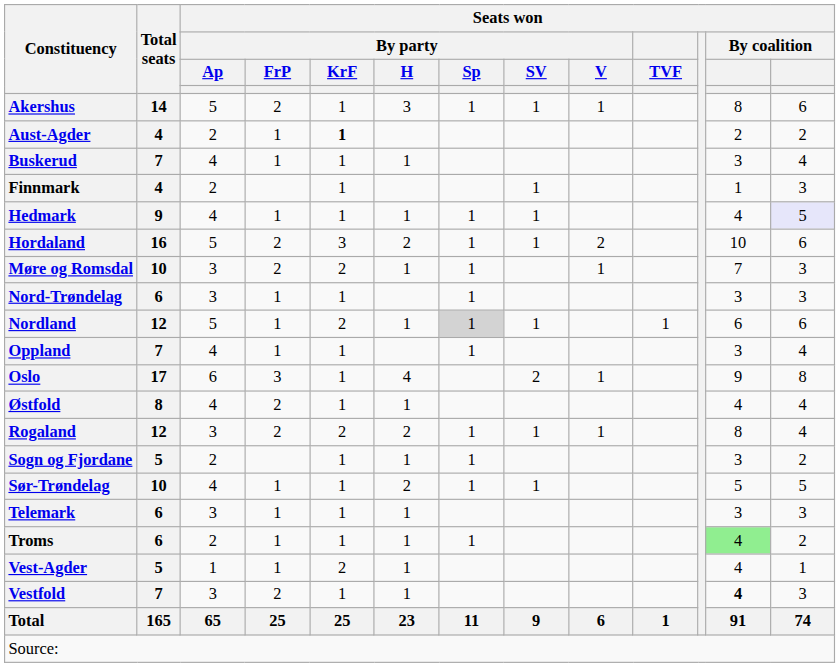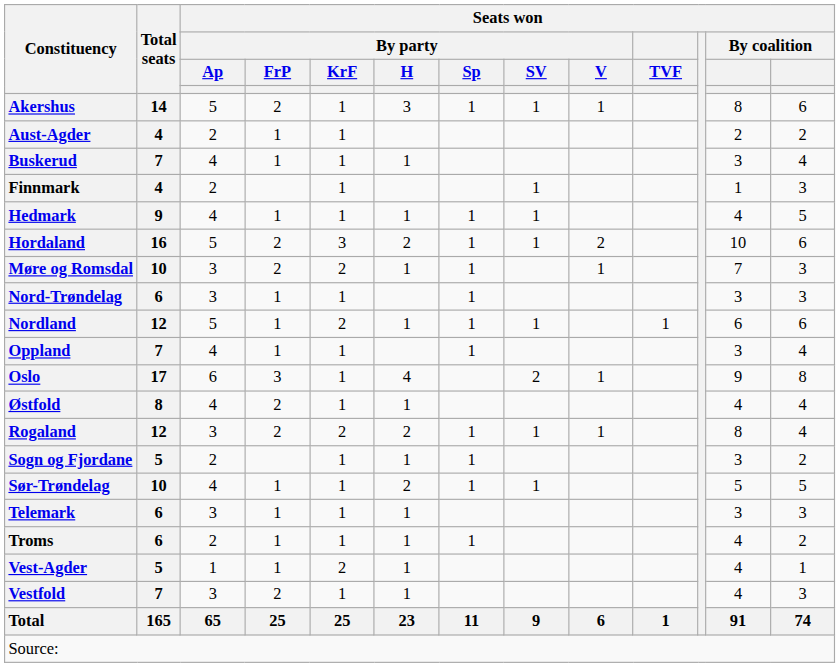Aust-Agder | Seats won / By party / KrF: bold -> normal
Hedmark | column 13: lavender background -> no background
Nordland | Seats won / By party / Sp: lightgrey background -> no background
Troms | column 12: lightgreen background -> no background
Vestfold | column 12: bold -> normal
